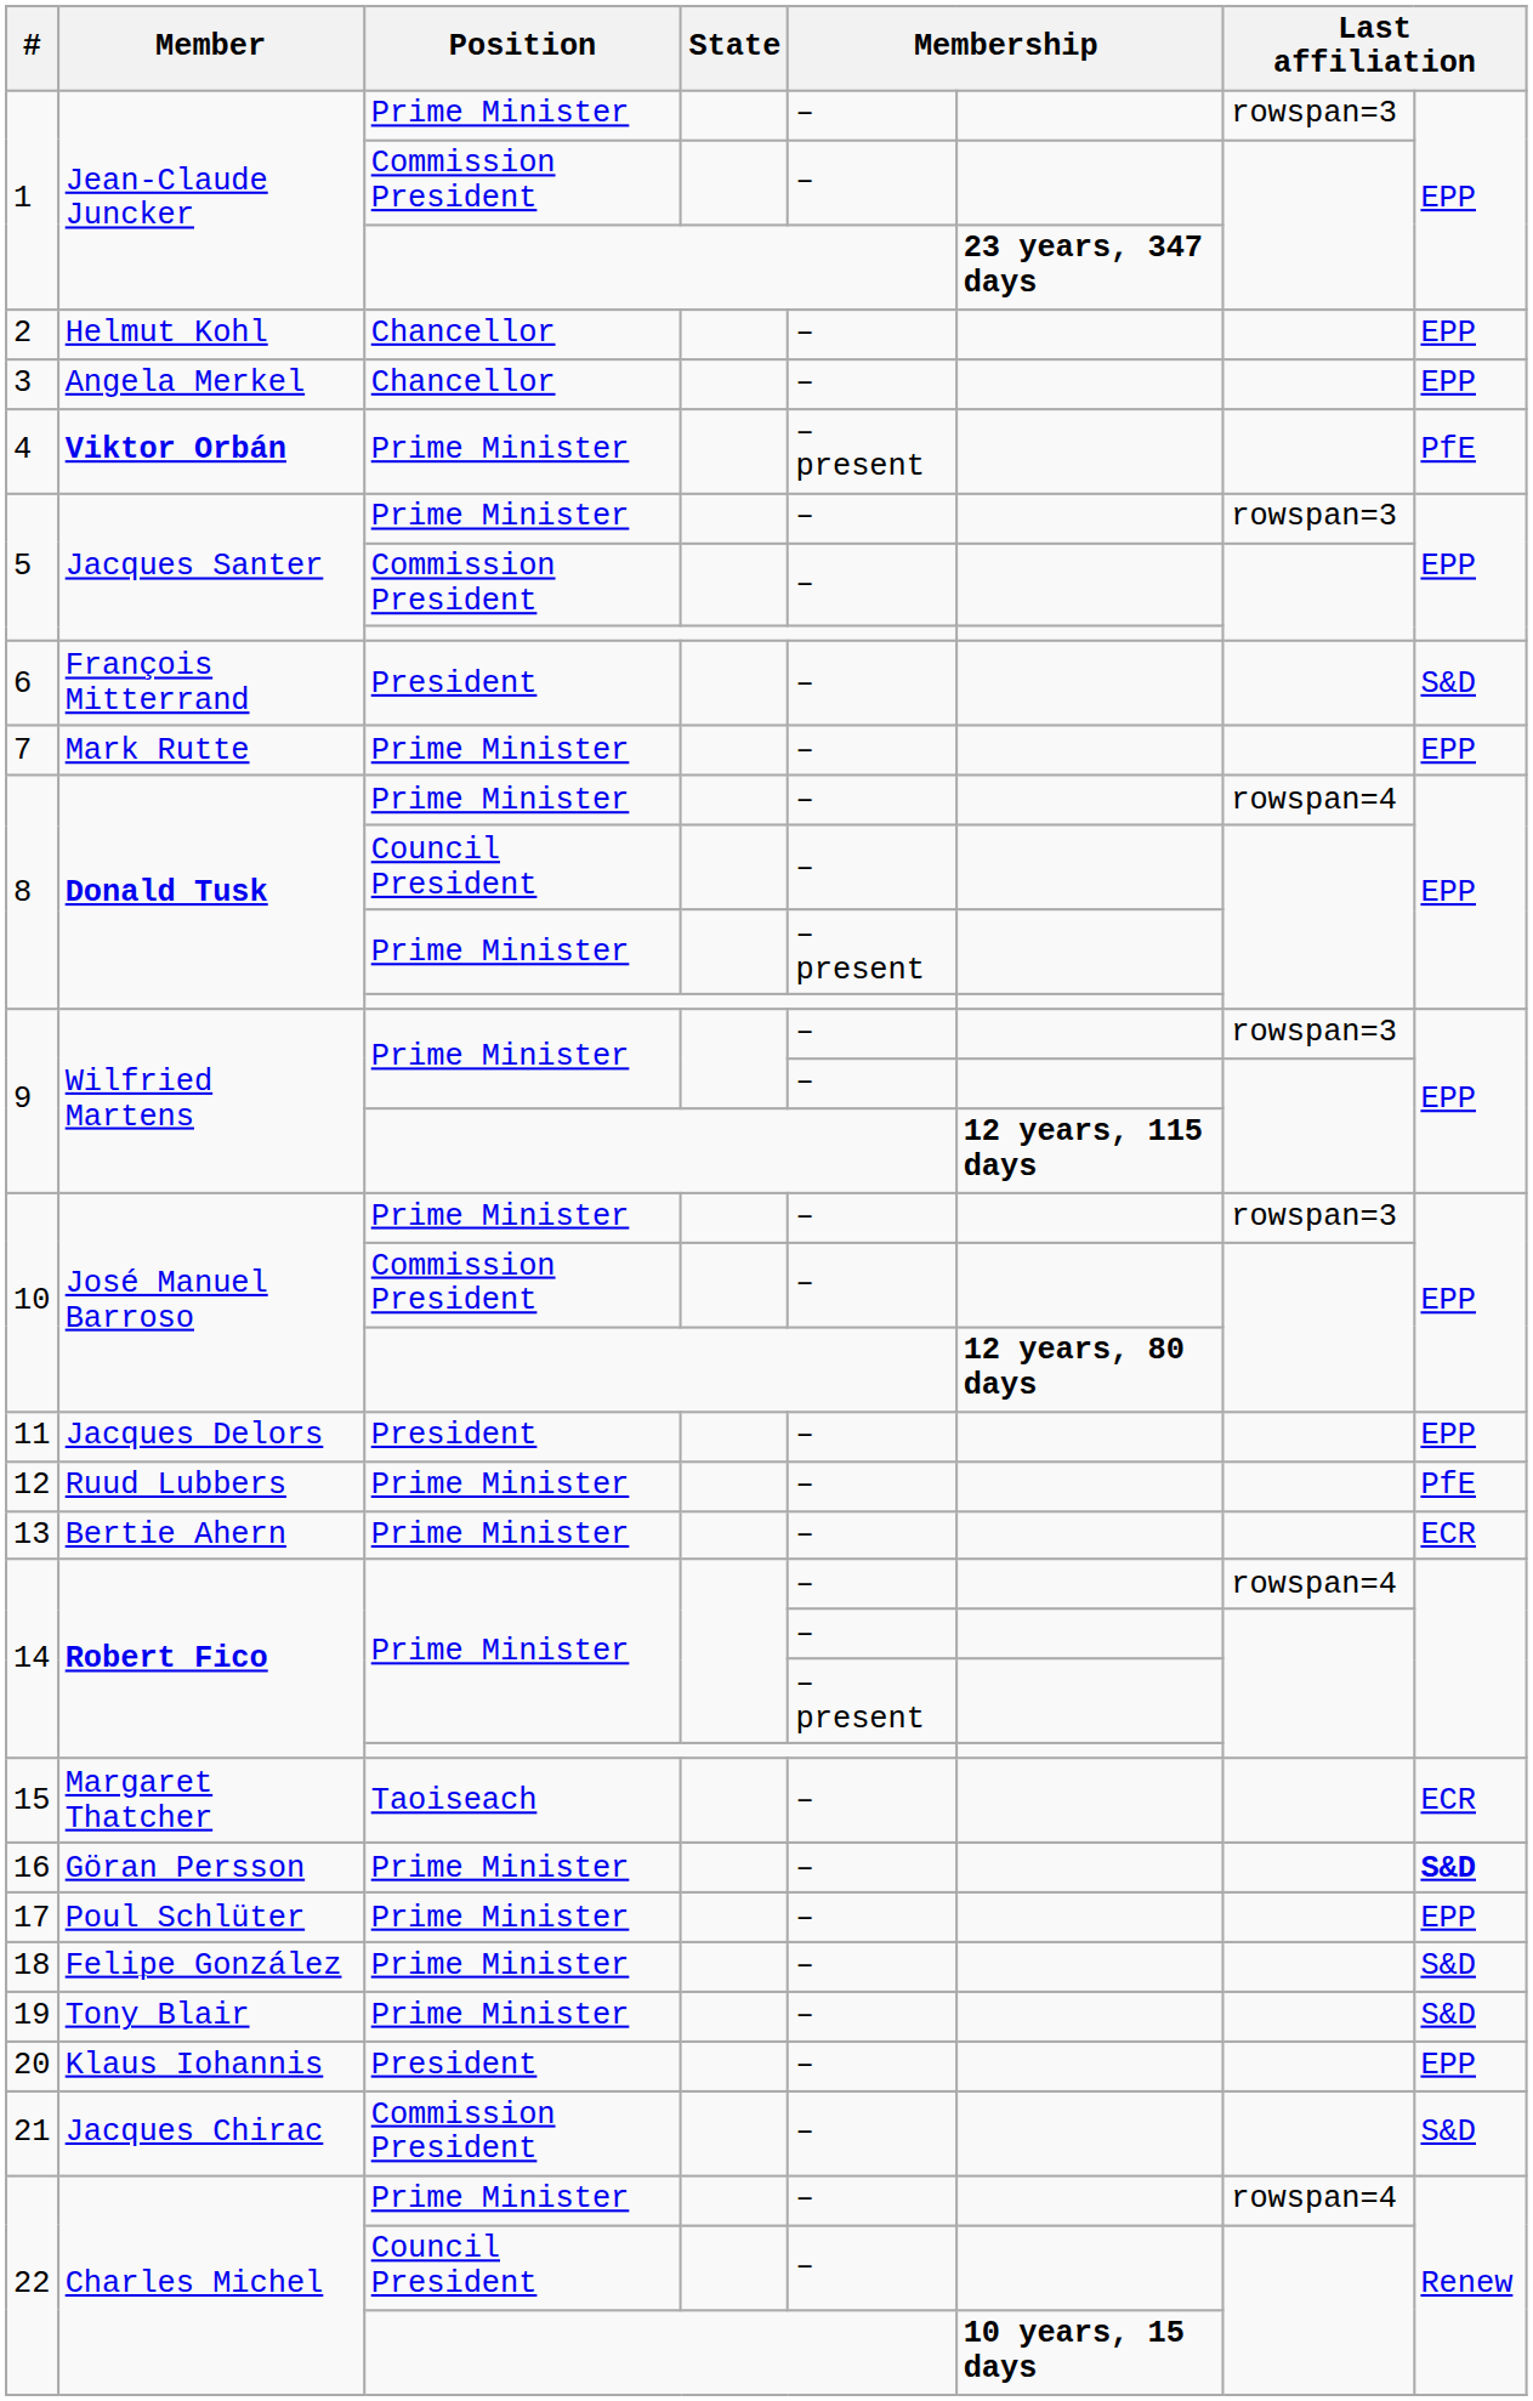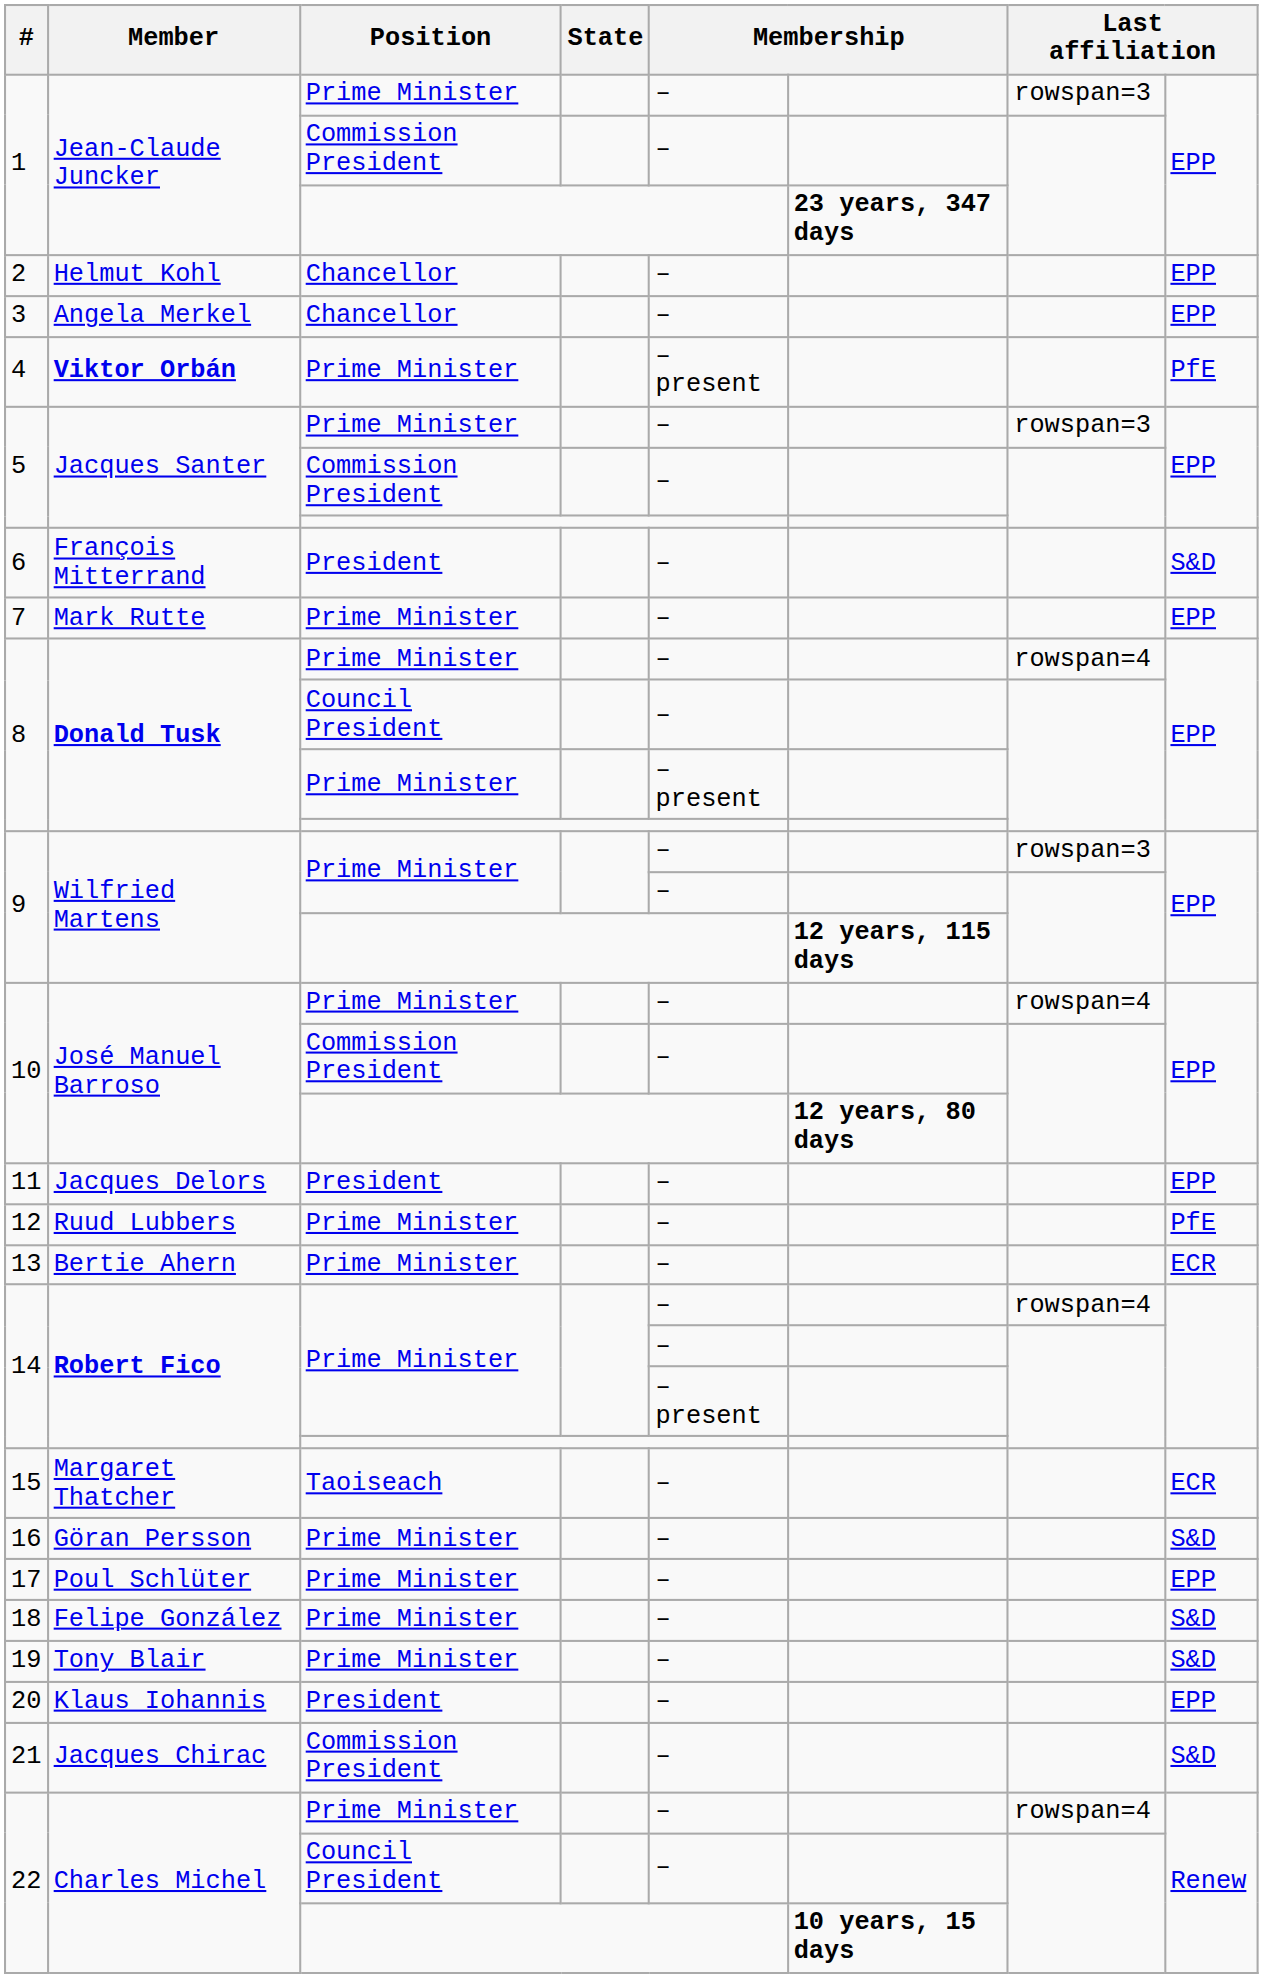10 / Prime Minister | column 7: rowspan=3 -> rowspan=4
16 | column 8: bold -> normal
